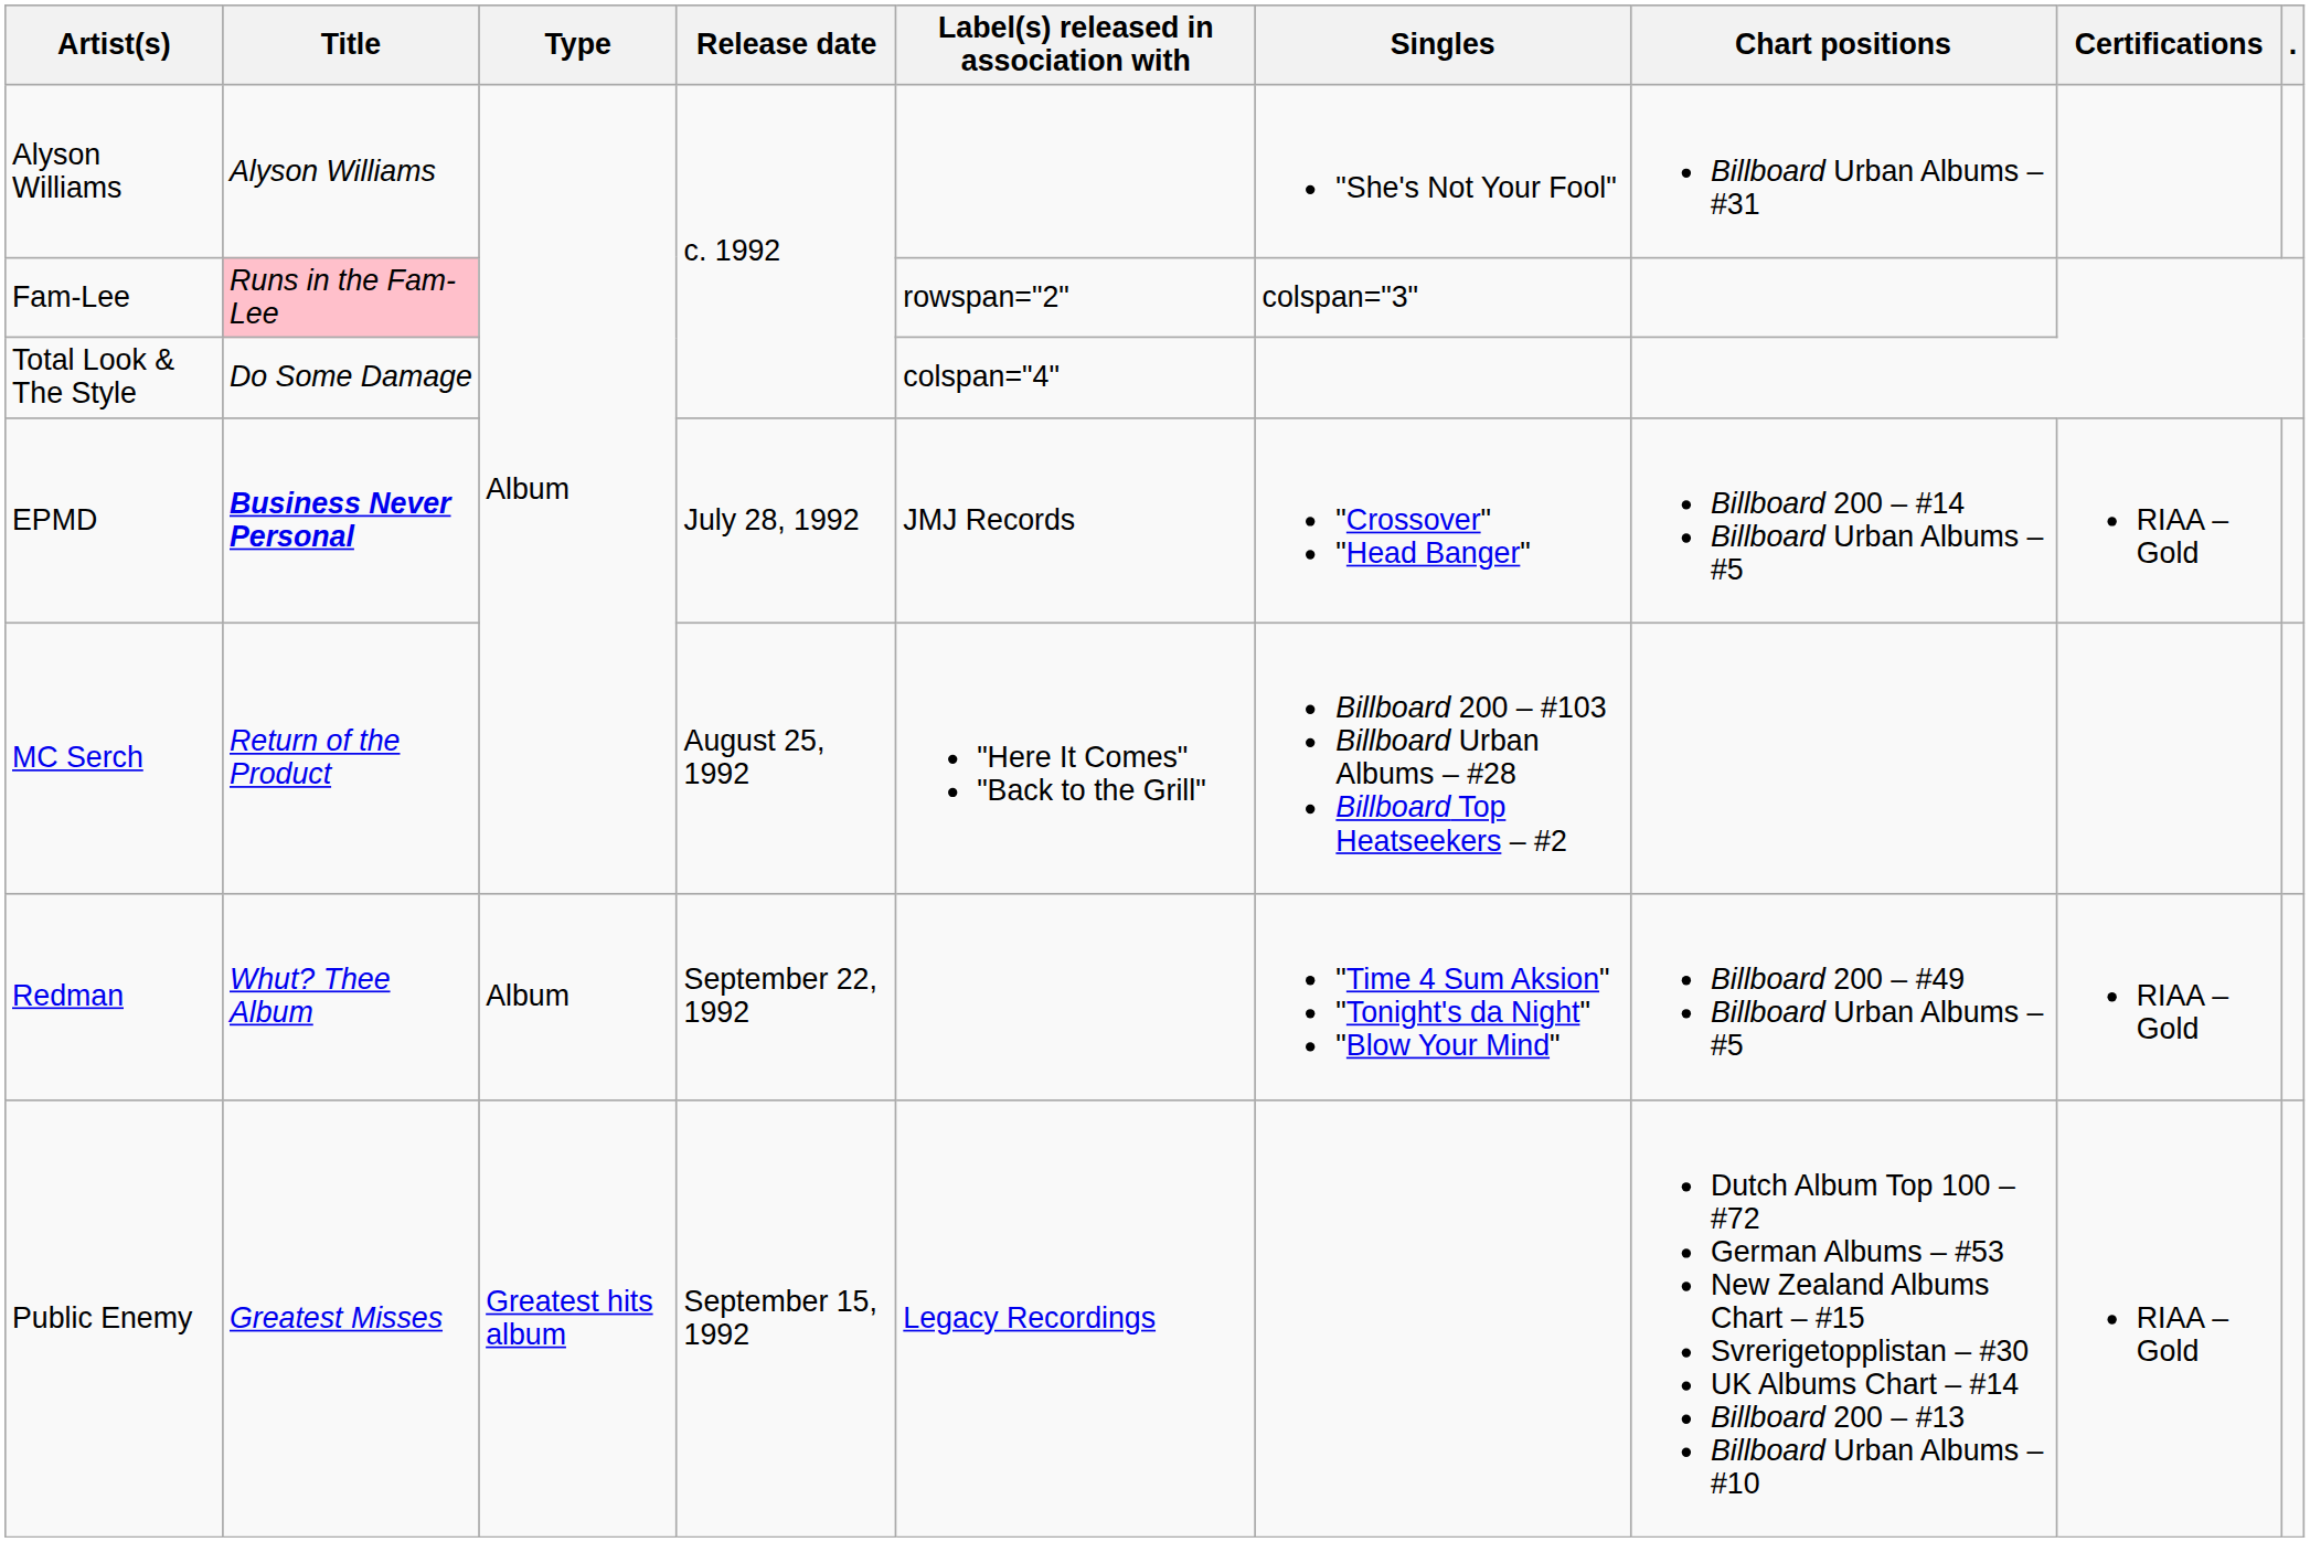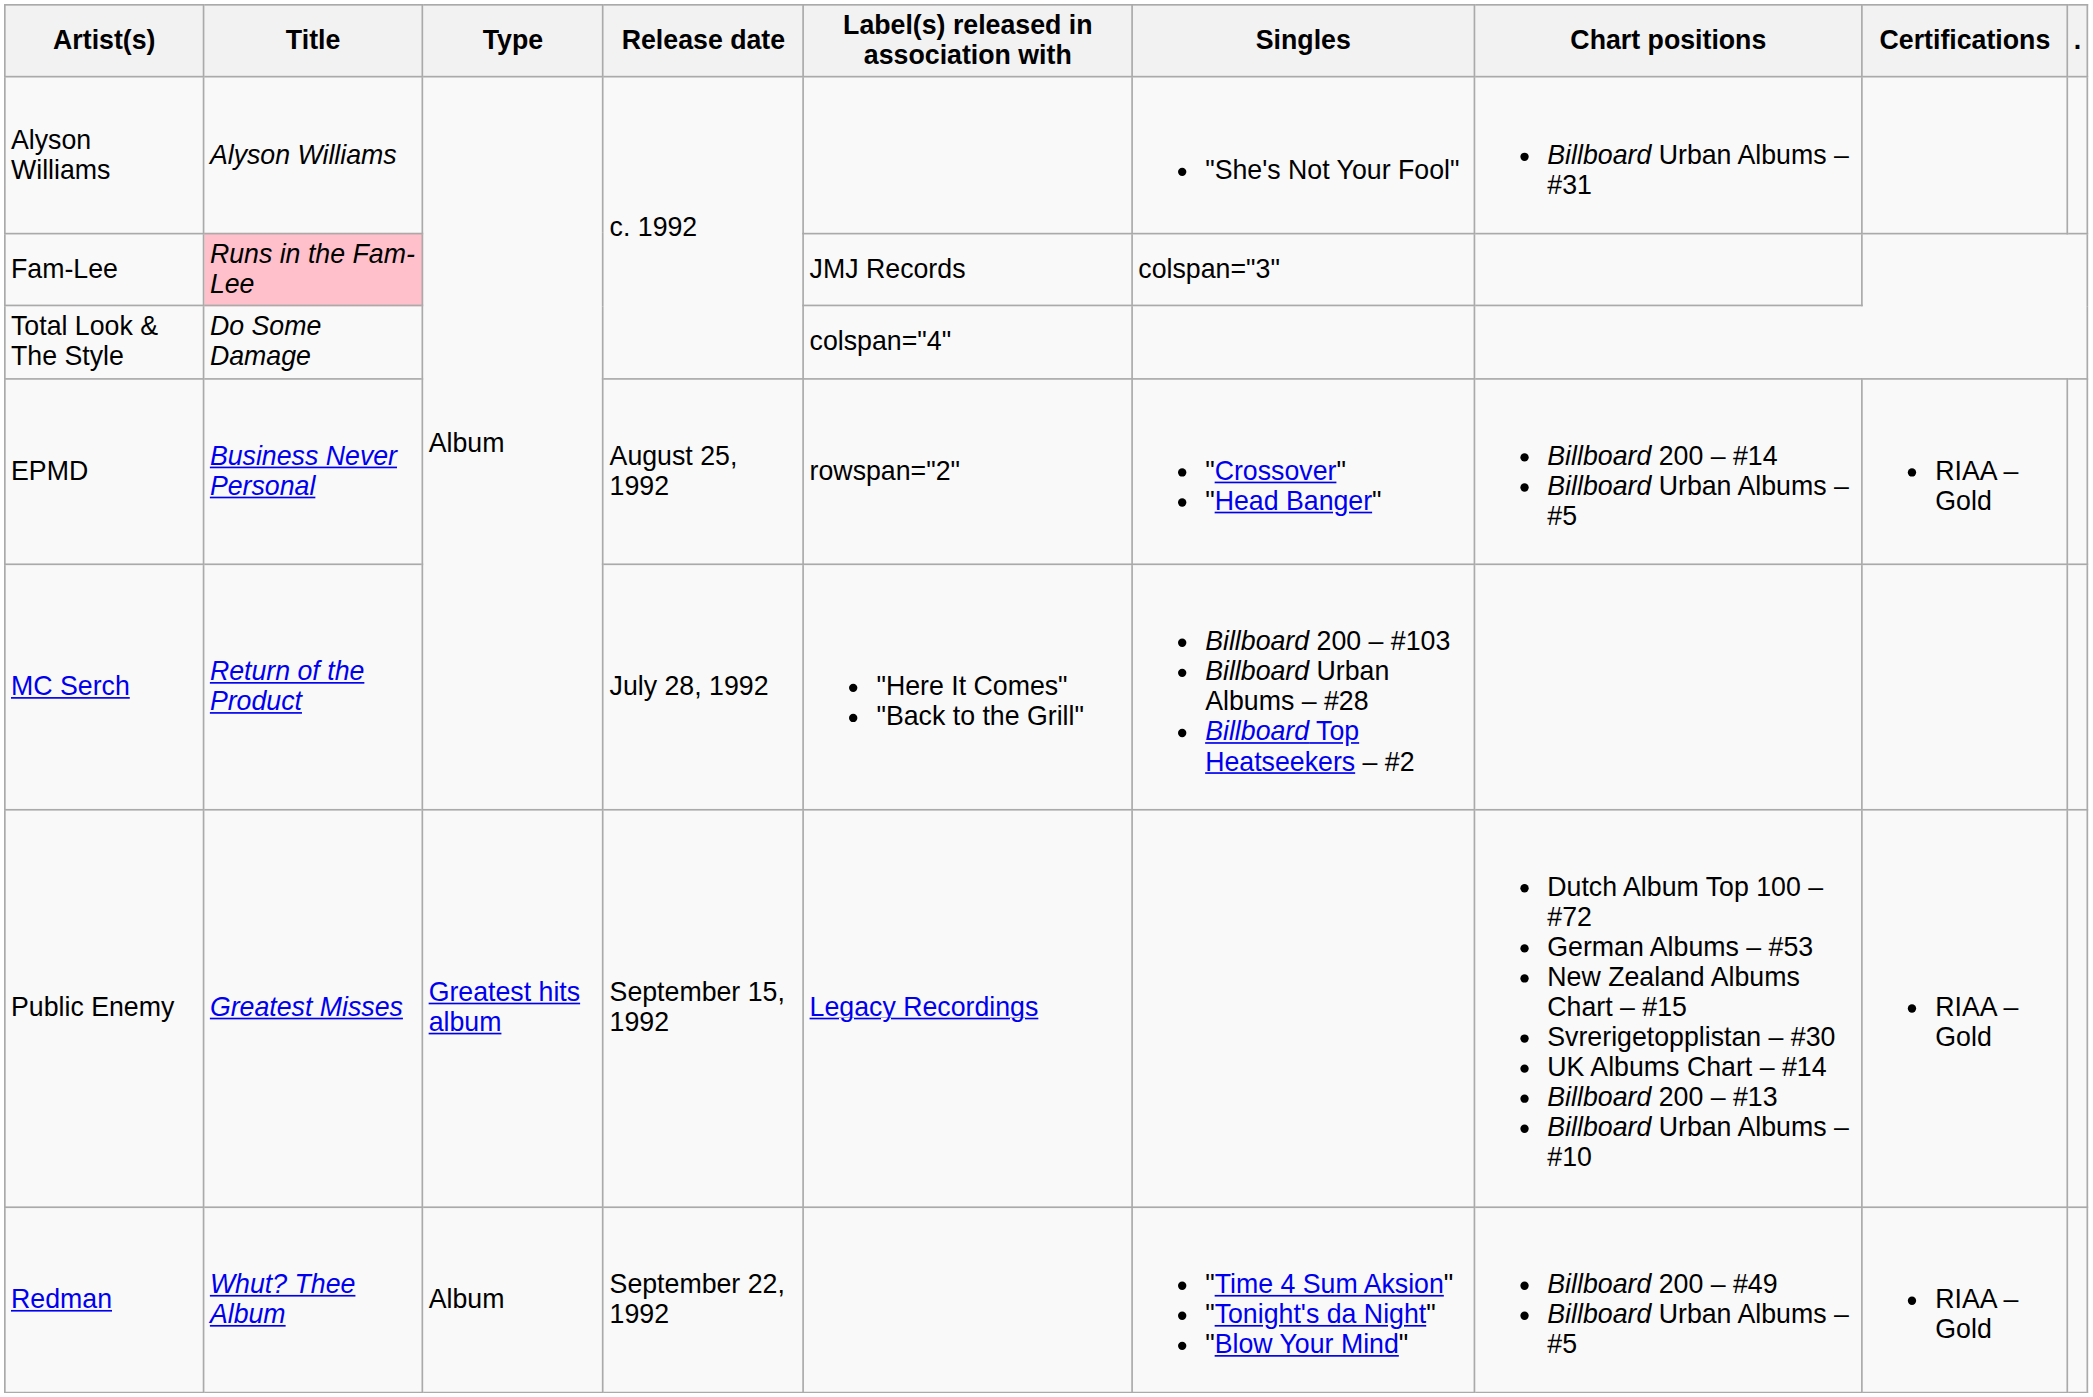Fam-Lee | Label(s) released in association with: rowspan="2" -> JMJ Records
EPMD | Title: bold -> normal
EPMD | Release date: July 28, 1992 -> August 25, 1992
EPMD | Label(s) released in association with: JMJ Records -> rowspan="2"
MC Serch | Release date: August 25, 1992 -> July 28, 1992
rows swapped: Public Enemy <-> Redman
